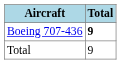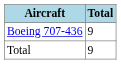Boeing 707-436 | Total: bold -> normal
